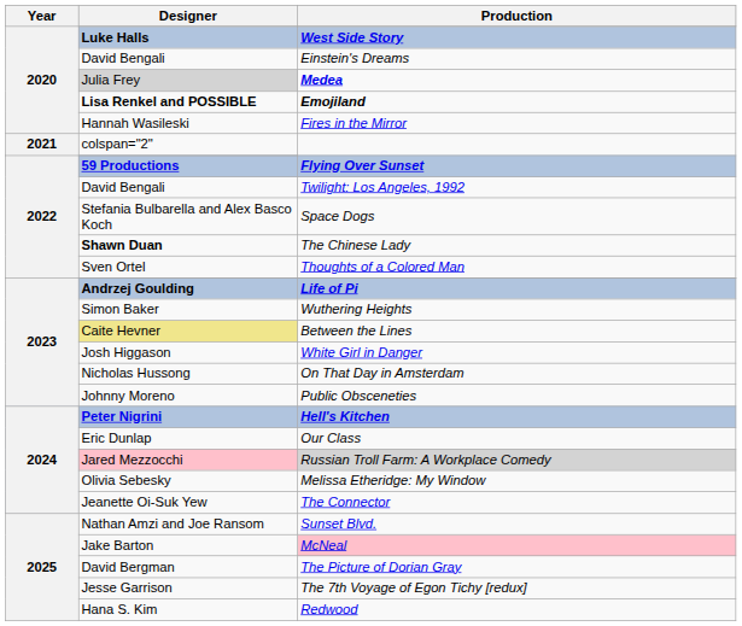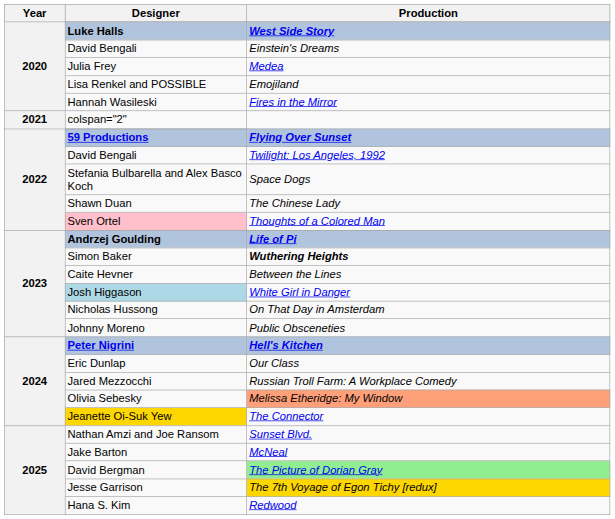Medea | Designer: lightgrey background -> no background
Medea | Production: bold -> normal
Emojiland | Designer: bold -> normal
Emojiland | Production: bold -> normal
The Chinese Lady | Designer: bold -> normal
Thoughts of a Colored Man | Designer: no background -> pink background
Wuthering Heights | Production: normal -> bold
Between the Lines | Designer: khaki background -> no background
White Girl in Danger | Designer: no background -> lightblue background
Russian Troll Farm: A Workplace Comedy | Designer: pink background -> no background
Russian Troll Farm: A Workplace Comedy | Production: lightgrey background -> no background
Melissa Etheridge: My Window | Production: no background -> lightsalmon background
The Connector | Designer: no background -> gold background
McNeal | Production: pink background -> no background
The Picture of Dorian Gray | Production: no background -> lightgreen background
The 7th Voyage of Egon Tichy [redux] | Production: no background -> gold background
